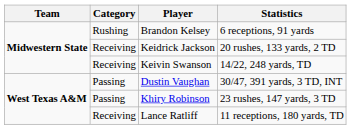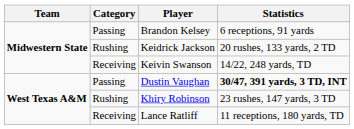Brandon Kelsey | Category: Rushing -> Passing
Keidrick Jackson | Category: Receiving -> Rushing
Dustin Vaughan | Statistics: normal -> bold
Khiry Robinson | Category: Passing -> Rushing
